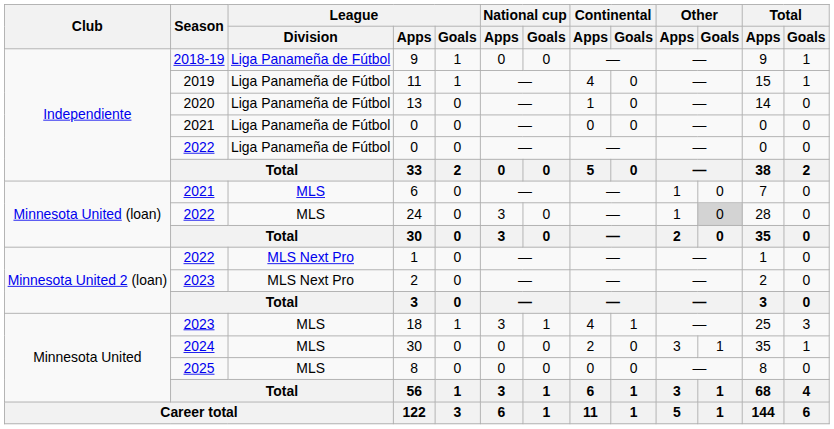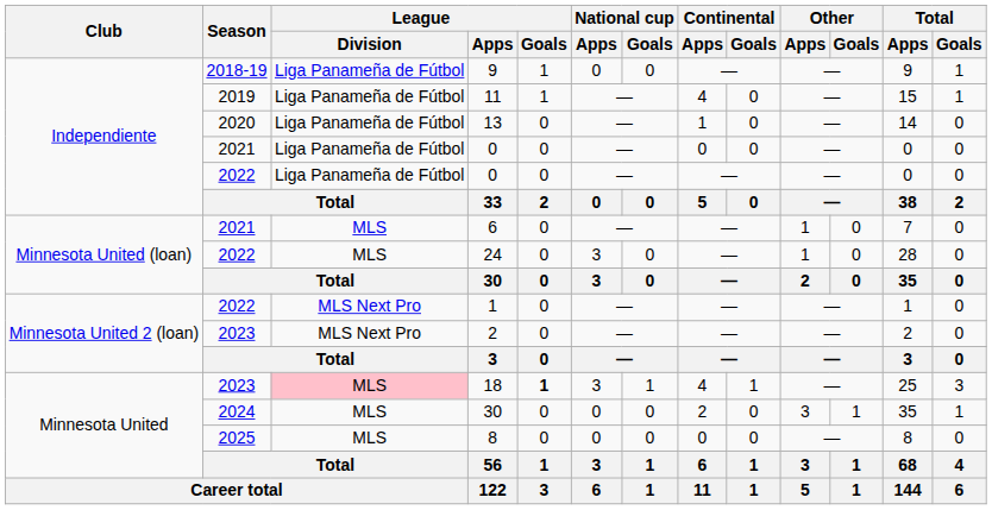24 | Other / Goals: lightgrey background -> no background
18 | League / Division: no background -> pink background
18 | League / Goals: normal -> bold
